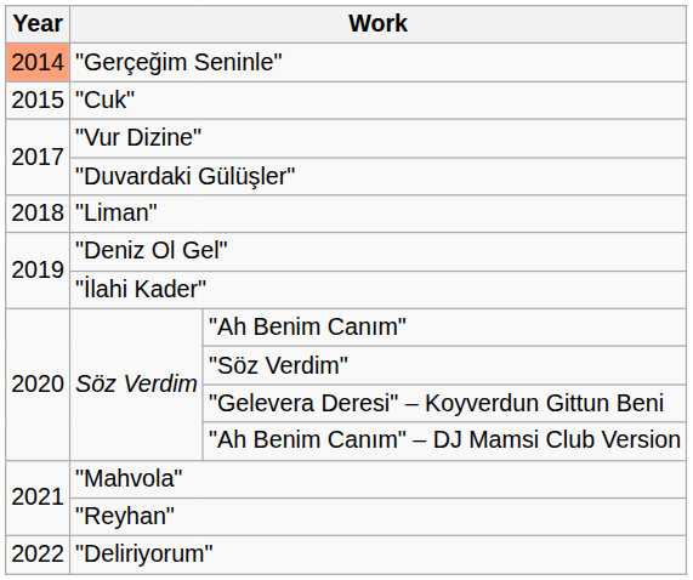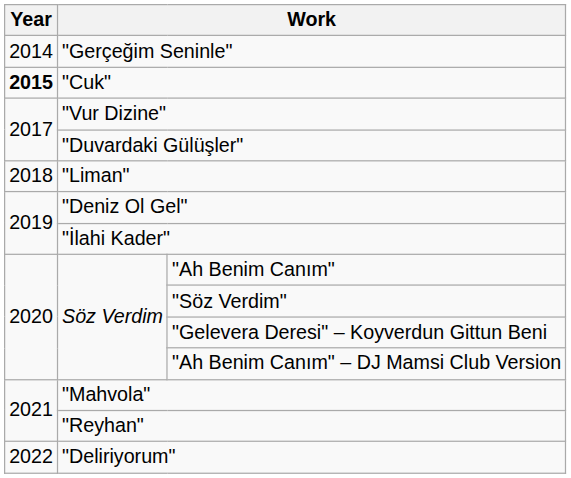"Gerçeğim Seninle" | Year: lightsalmon background -> no background
"Cuk" | Year: normal -> bold
